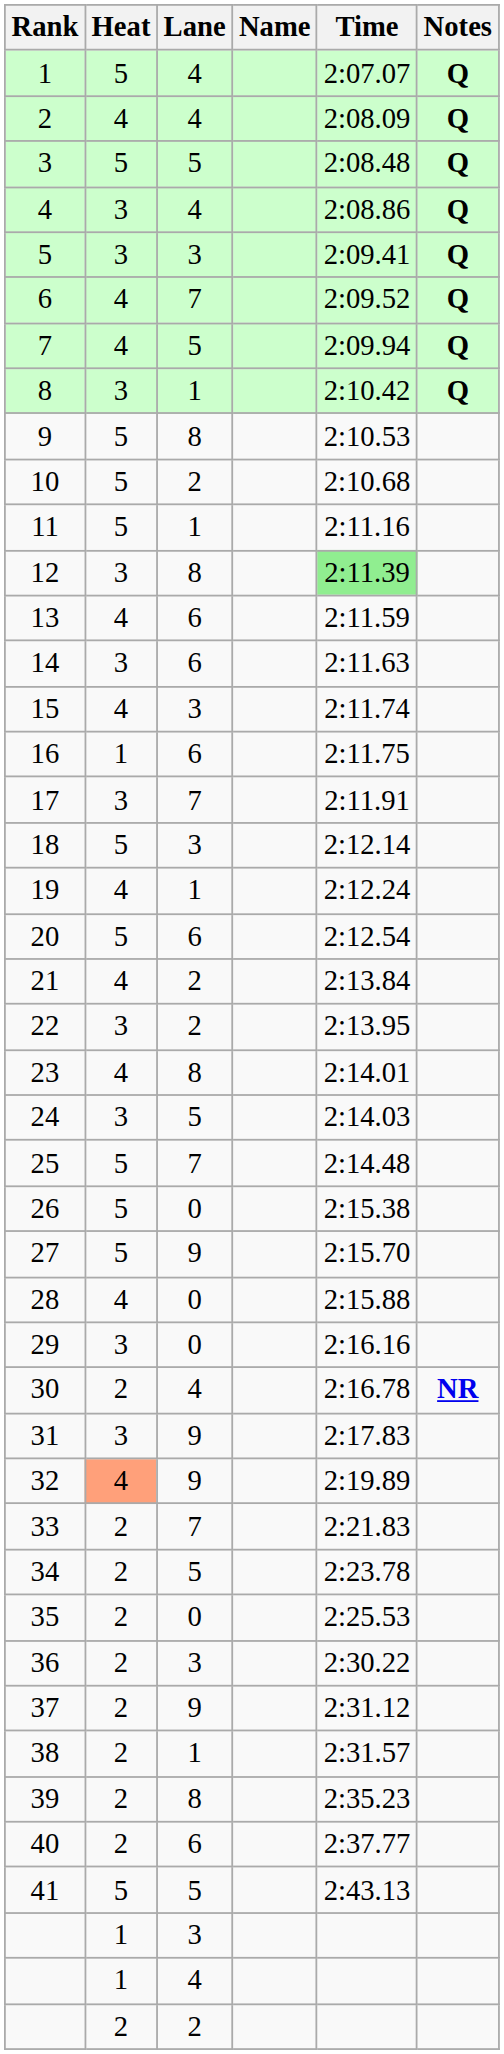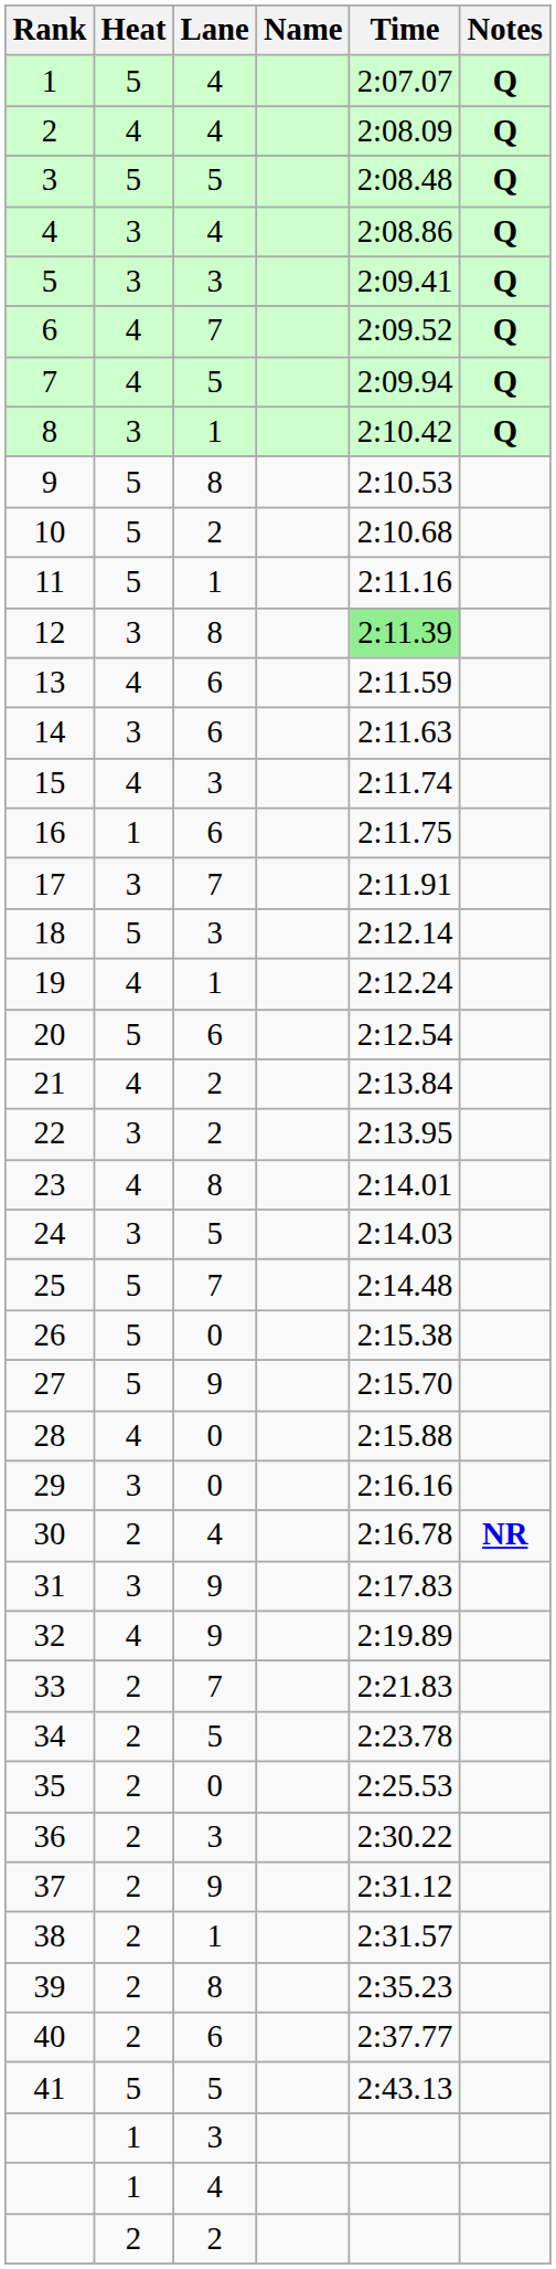32 | Heat: lightsalmon background -> no background
